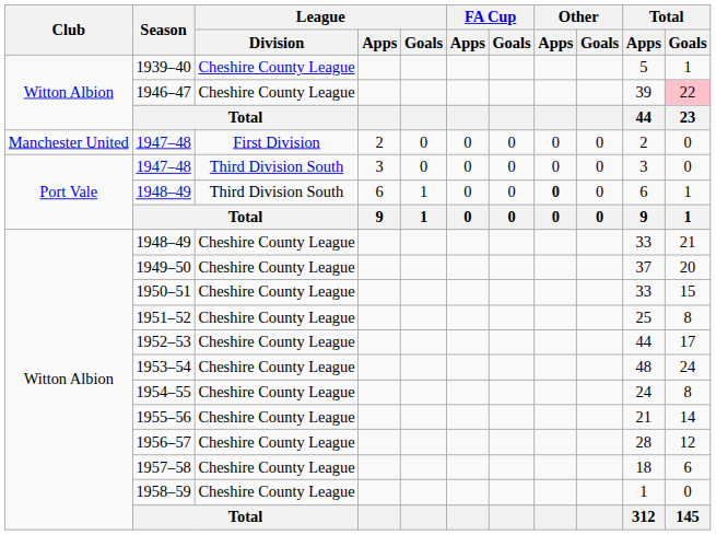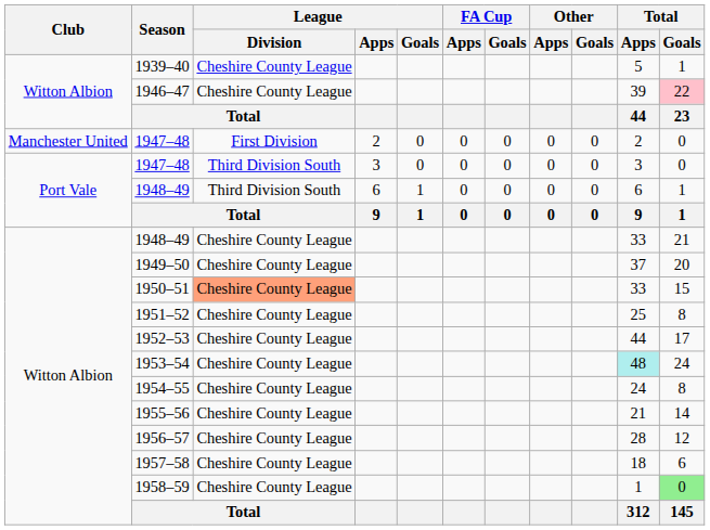1948–49 / 6 | Other / Apps: bold -> normal
1950–51 | League / Division: no background -> lightsalmon background
1953–54 | Total / Apps: no background -> paleturquoise background
1958–59 | Total / Goals: no background -> lightgreen background
